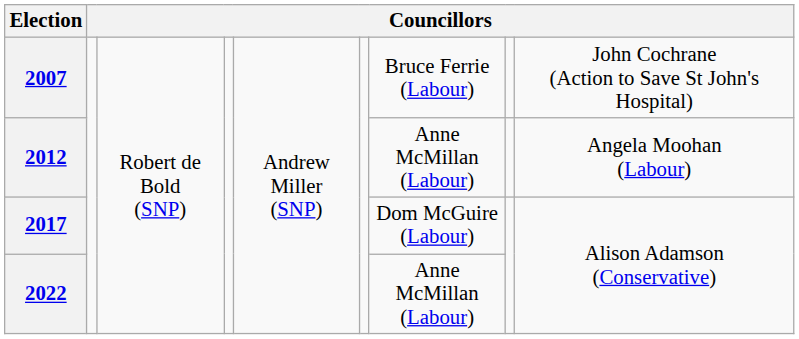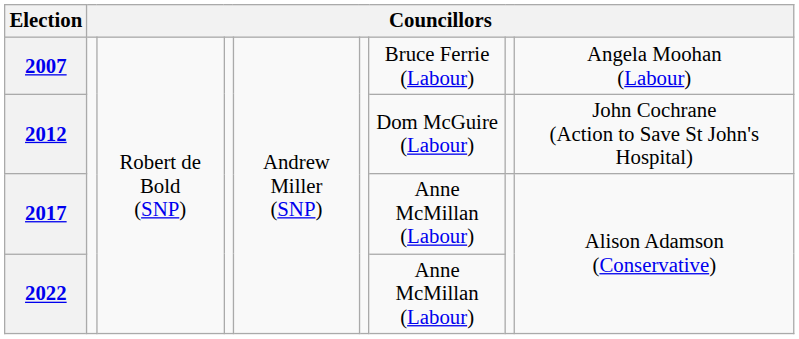2007 | column 9: John Cochrane (Action to Save St John's Hospital) -> Angela Moohan (Labour)
2012 | column 7: Anne McMillan (Labour) -> Dom McGuire (Labour)
2012 | column 9: Angela Moohan (Labour) -> John Cochrane (Action to Save St John's Hospital)
2017 | column 7: Dom McGuire (Labour) -> Anne McMillan (Labour)
